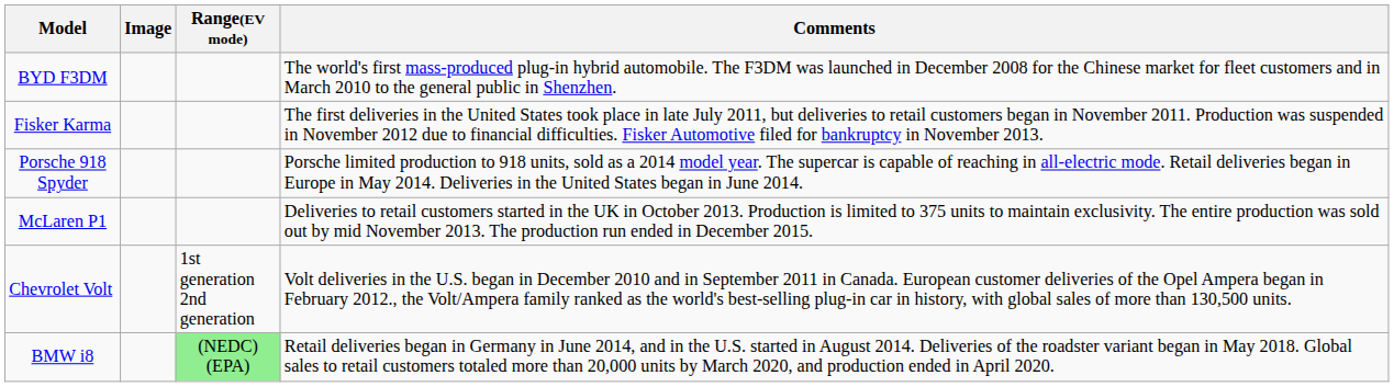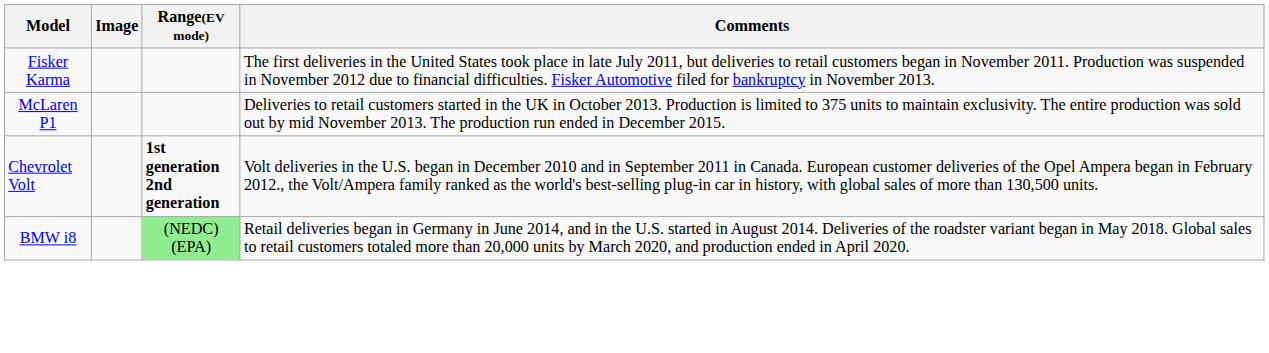- row: BYD F3DM | The world's first mass-produced plug-in hybrid automobile. The F3DM was launched in December 2008 for the Chinese market for fleet customers and in March 2010 to the general public in Shenzhen.
- row: Porsche 918 Spyder | Porsche limited production to 918 units, sold as a 2014 model year. The supercar is capable of reaching in all-electric mode. Retail deliveries began in Europe in May 2014. Deliveries in the United States began in June 2014.
Chevrolet Volt | Range(EV mode): normal -> bold
